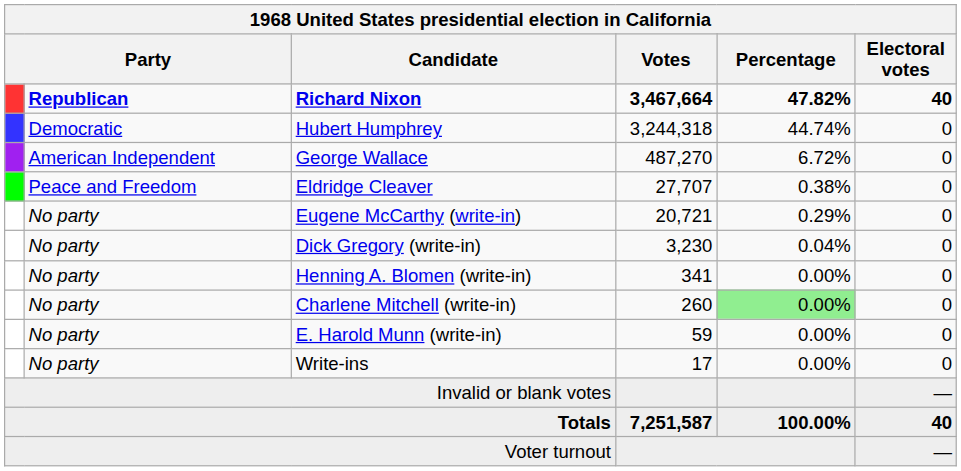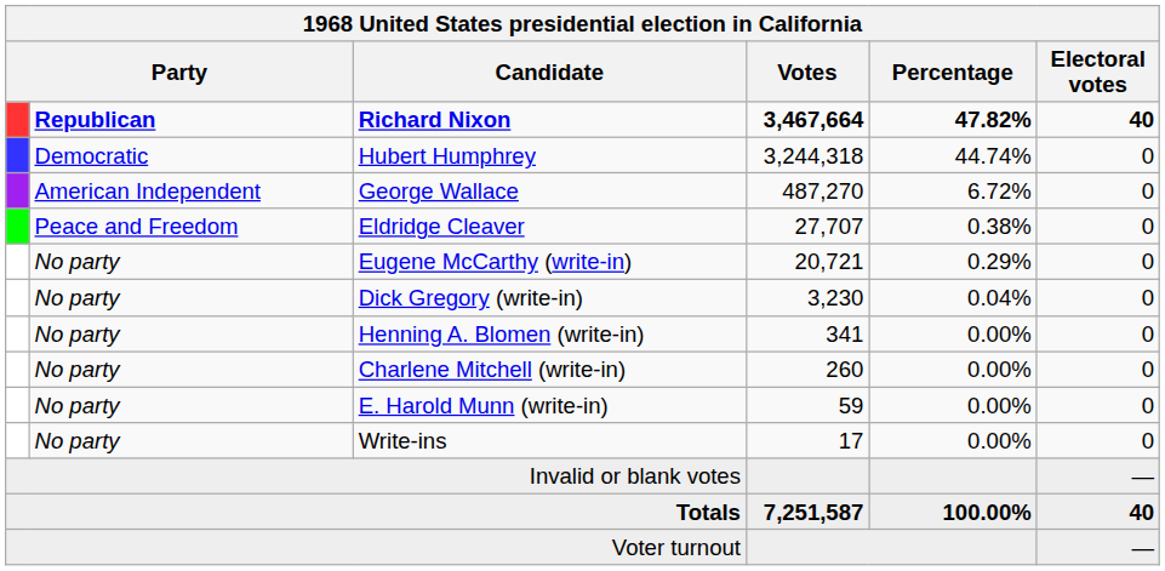Charlene Mitchell (write-in) | Percentage: lightgreen background -> no background
